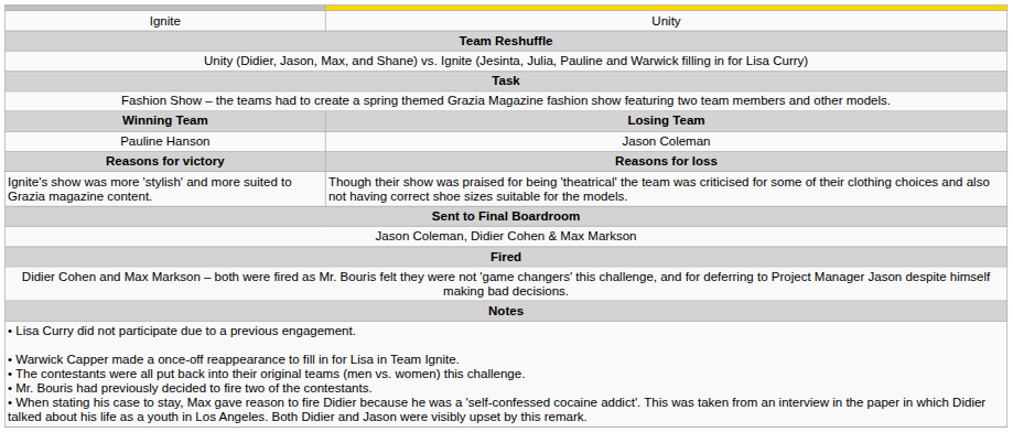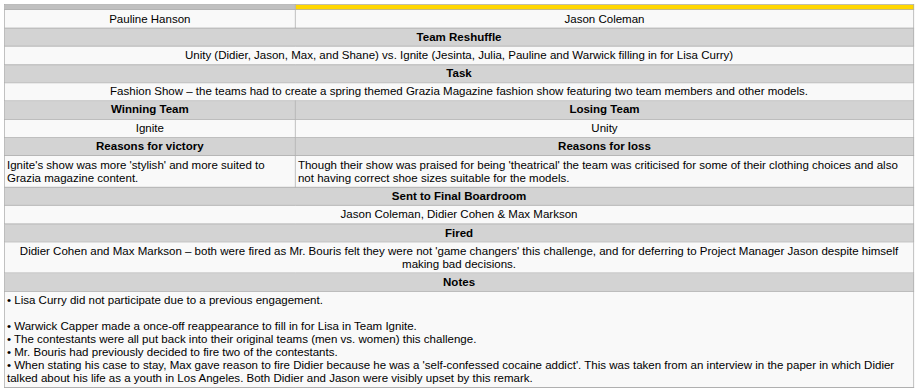rows swapped: Pauline Hanson <-> Ignite
